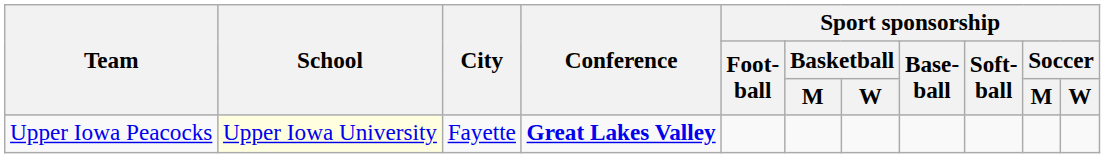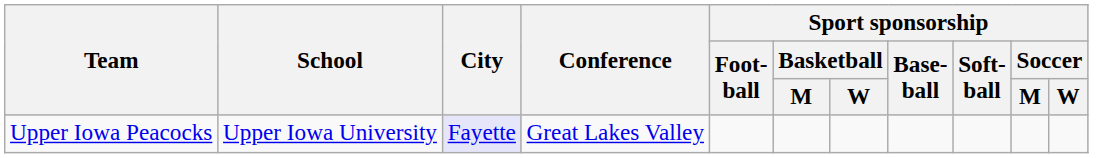Upper Iowa Peacocks | School: lightyellow background -> no background
Upper Iowa Peacocks | City: no background -> lavender background
Upper Iowa Peacocks | Conference: bold -> normal
